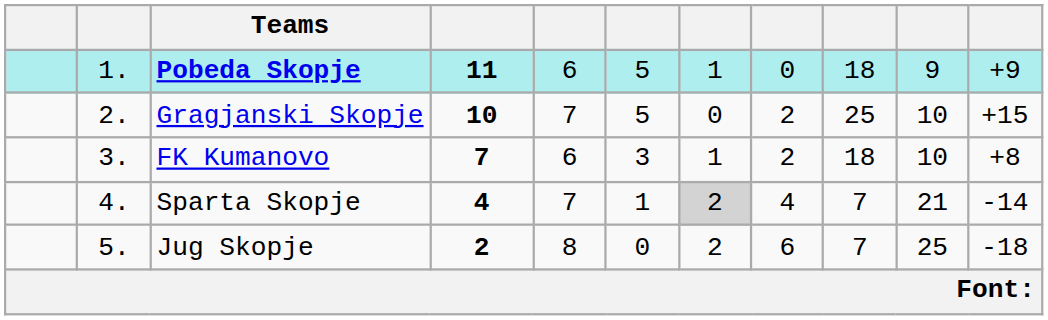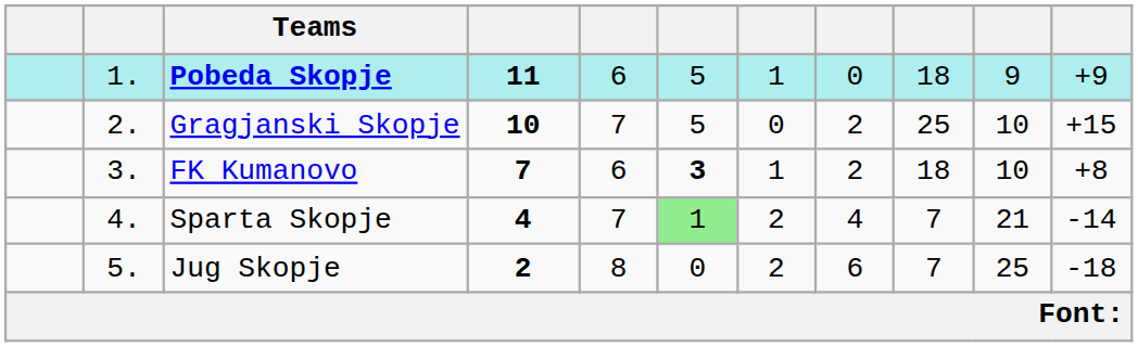FK Kumanovo | column 6: normal -> bold
Sparta Skopje | column 6: no background -> lightgreen background
Sparta Skopje | column 7: lightgrey background -> no background
